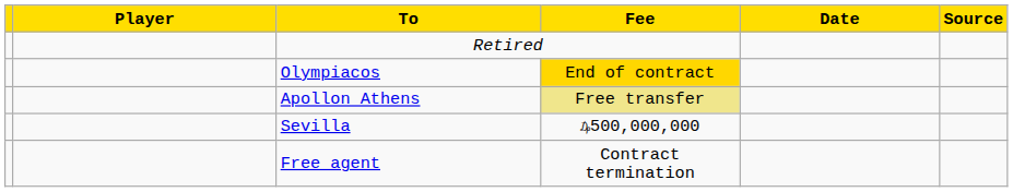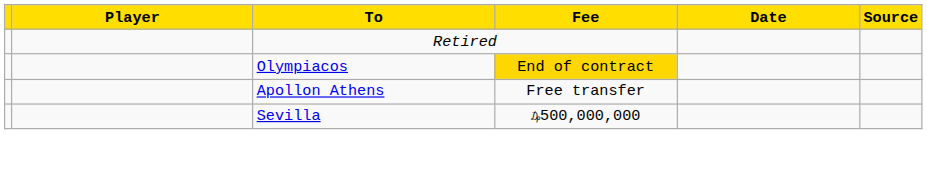Apollon Athens | Fee: khaki background -> no background
- row: Free agent | Contract termination
